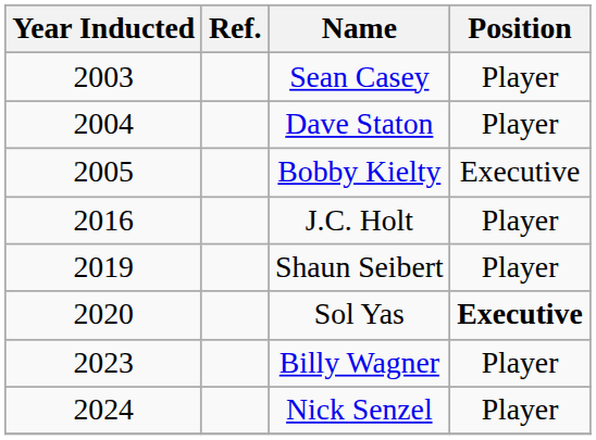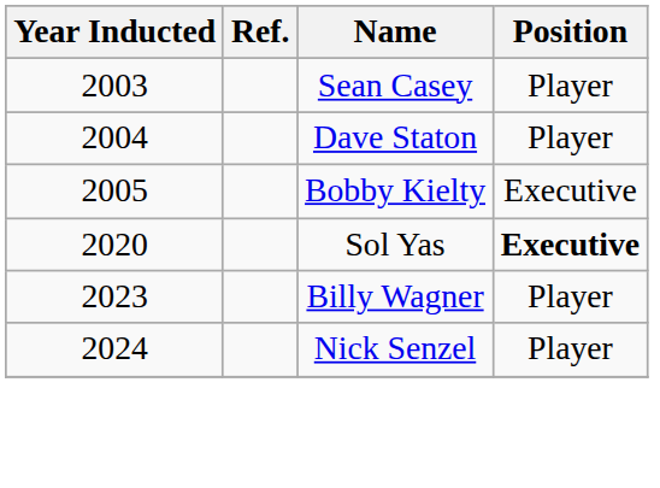- row: 2016 | J.C. Holt | Player
- row: 2019 | Shaun Seibert | Player
